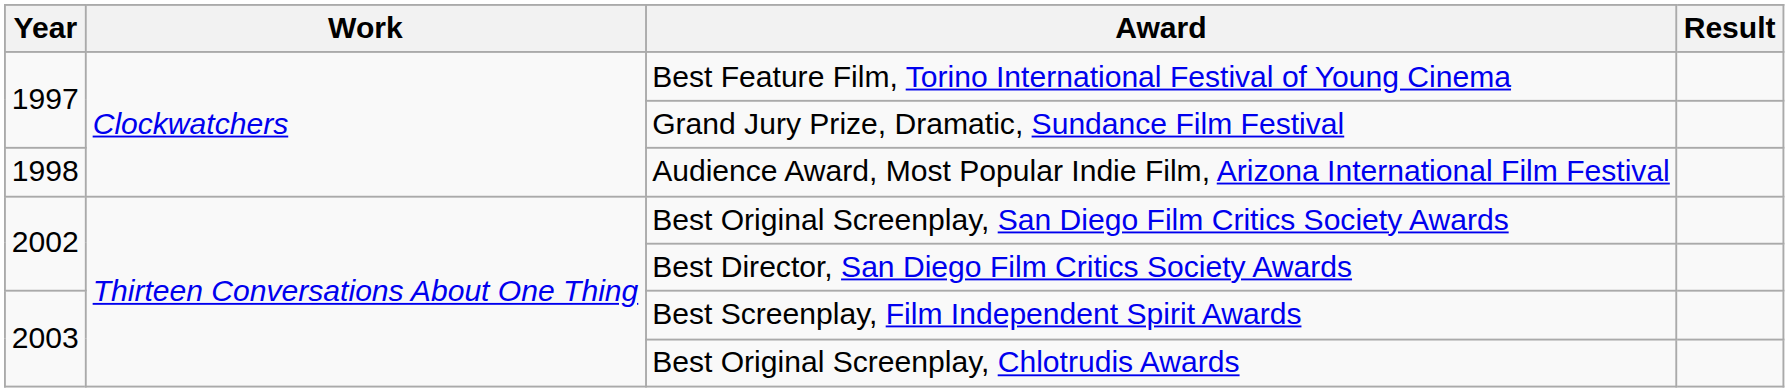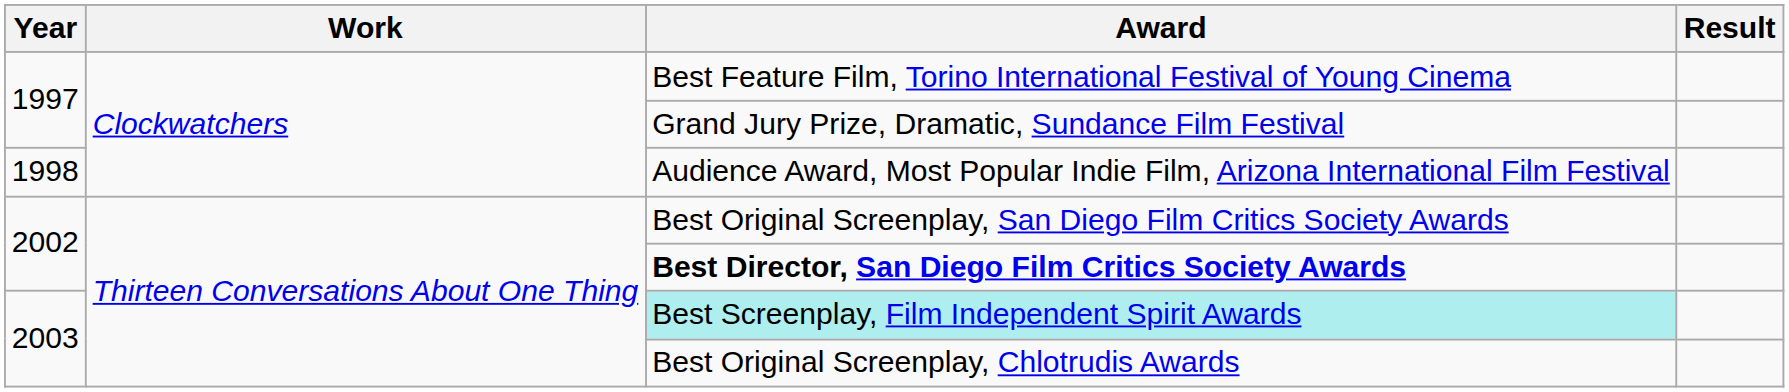Best Director, San Diego Film Critics Society Awards | Award: normal -> bold
Best Screenplay, Film Independent Spirit Awards | Award: no background -> paleturquoise background
